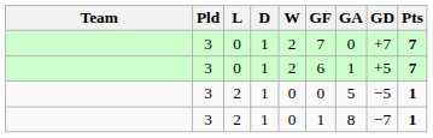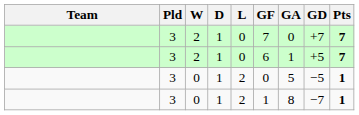columns swapped: W <-> L
